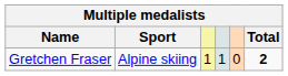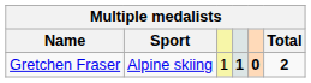Gretchen Fraser | column 4: normal -> bold
Gretchen Fraser | column 5: normal -> bold
